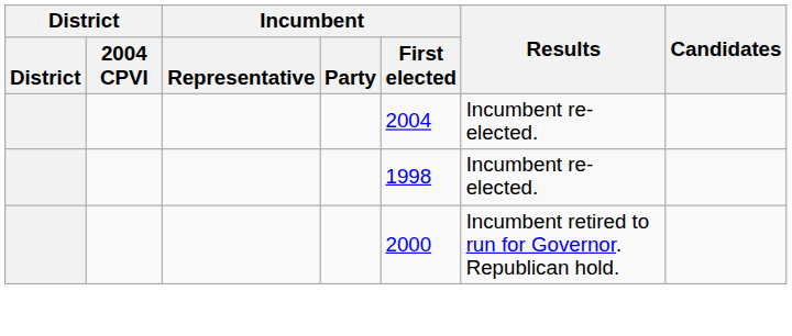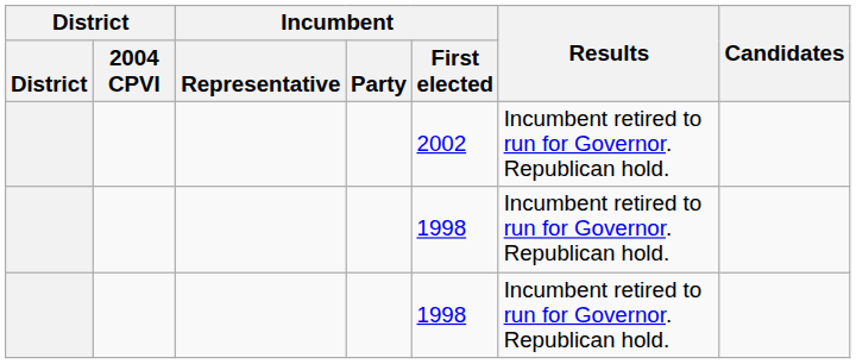row 3 | Incumbent / First elected: 2004 -> 2002
row 3 | Results: Incumbent re-elected. -> Incumbent retired to run for Governor. Republican hold.
row 4 | Results: Incumbent re-elected. -> Incumbent retired to run for Governor. Republican hold.
row 5 | Incumbent / First elected: 2000 -> 1998
